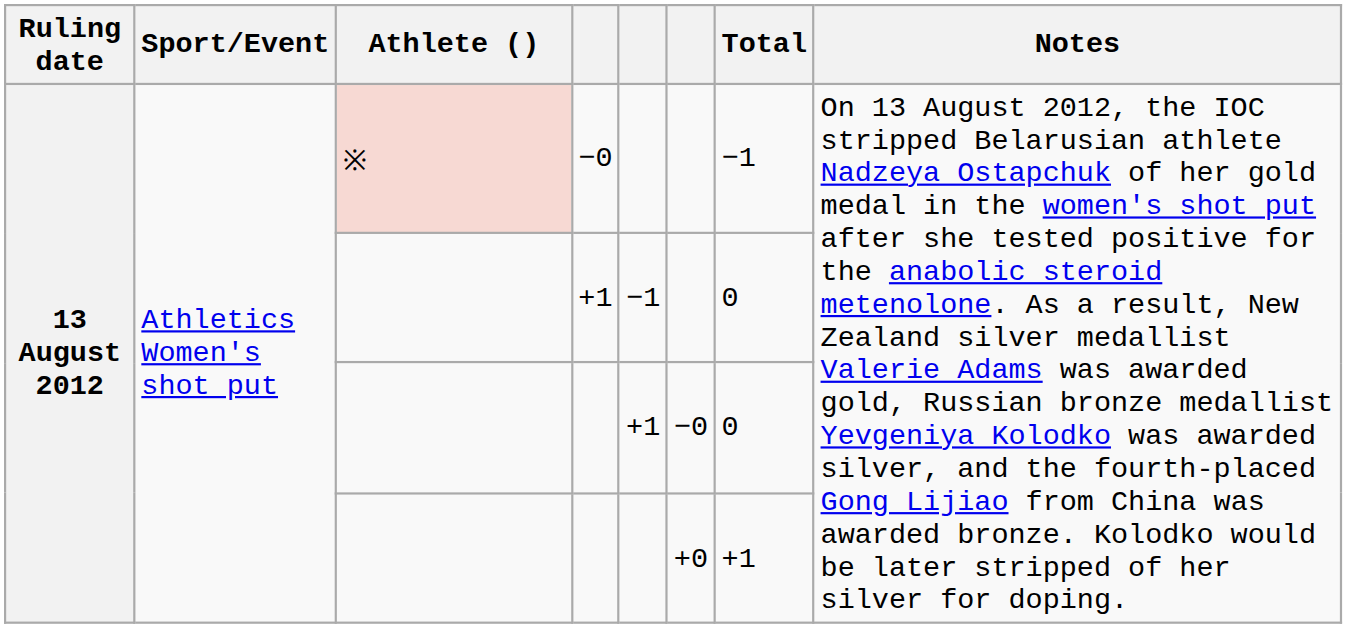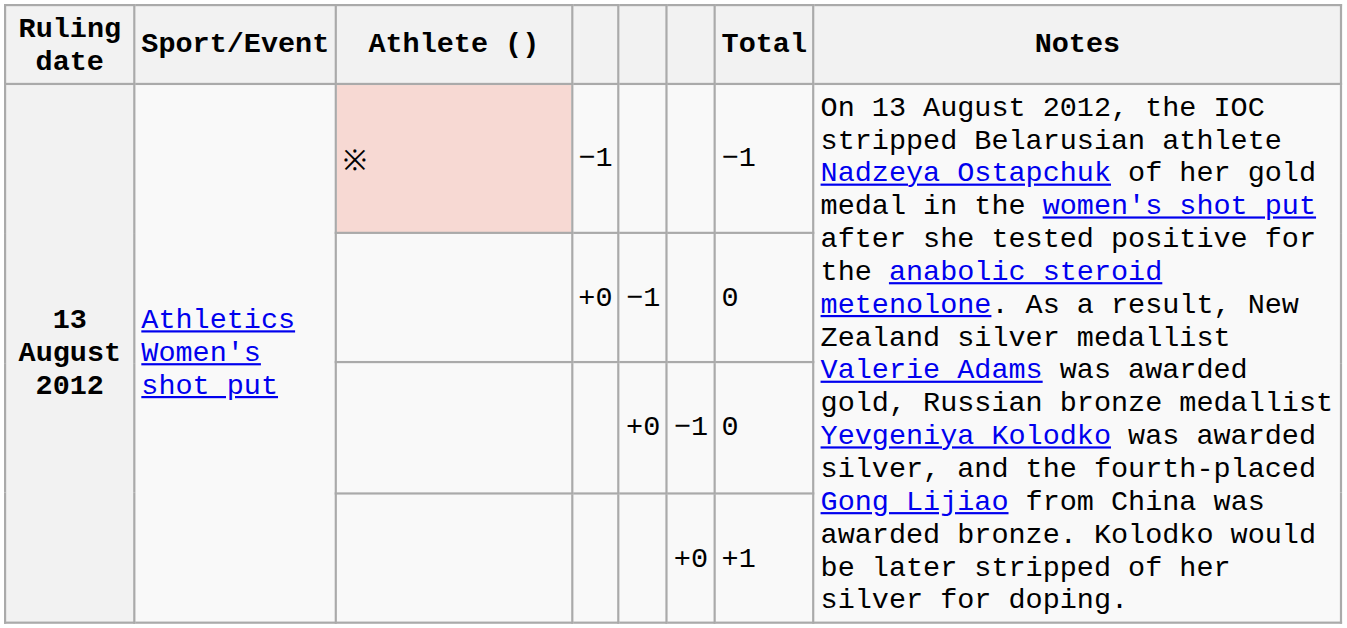row 2 | column 4: −0 -> −1
row 3 | column 4: +1 -> +0
row 4 | column 5: +1 -> +0
row 4 | column 6: −0 -> −1
